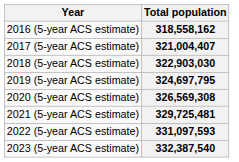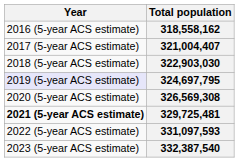324,697,795 | Year: no background -> lavender background
329,725,481 | Year: normal -> bold
